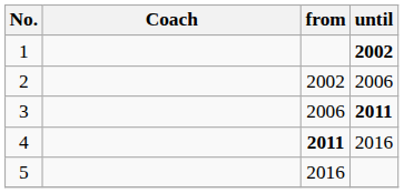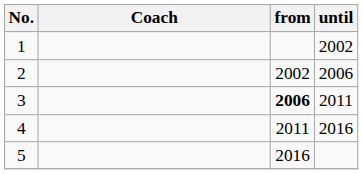1 | until: bold -> normal
3 | from: normal -> bold
3 | until: bold -> normal
4 | from: bold -> normal
